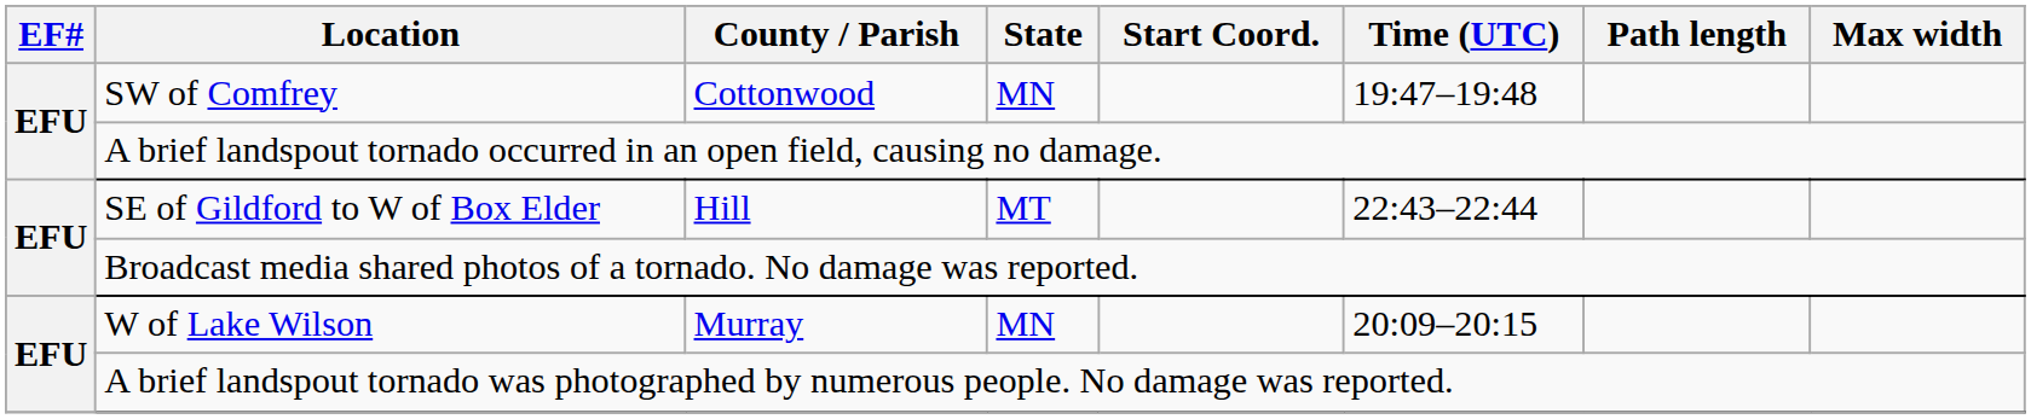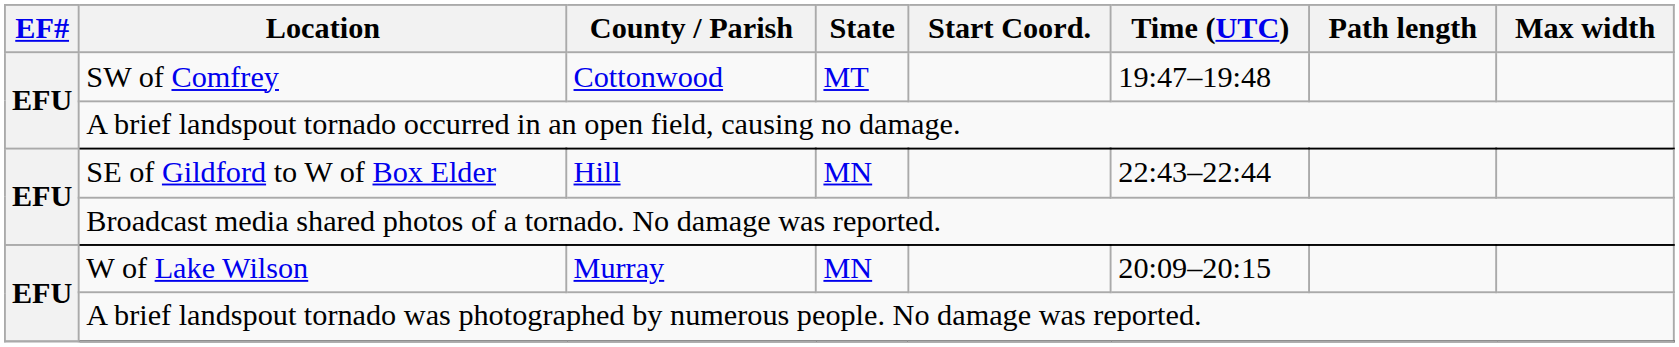SW of Comfrey | State: MN -> MT
SE of Gildford to W of Box Elder | State: MT -> MN
